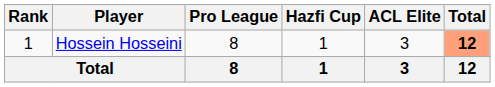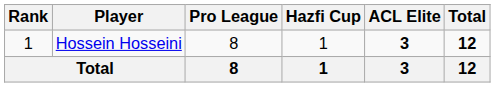Hossein Hosseini | ACL Elite: normal -> bold
Hossein Hosseini | Total: lightsalmon background -> no background
